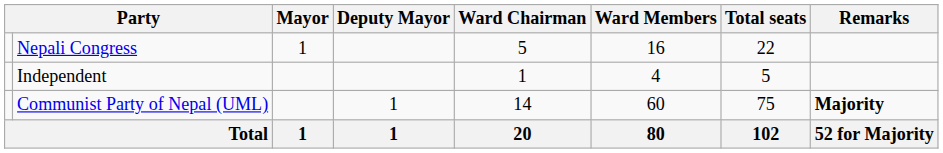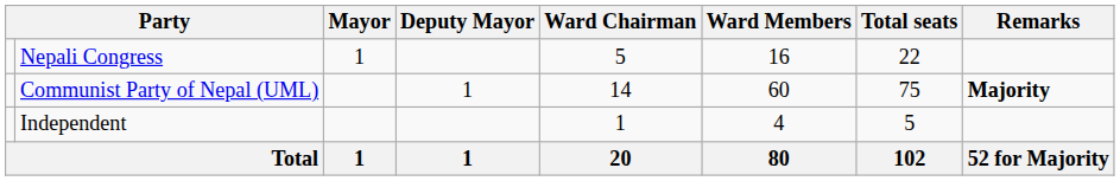rows swapped: Communist Party of Nepal (UML) <-> Independent
